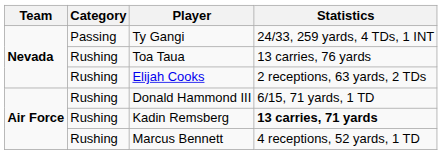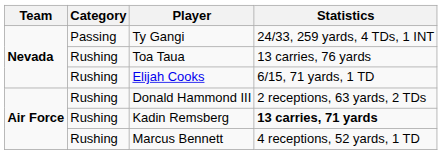Elijah Cooks | Statistics: 2 receptions, 63 yards, 2 TDs -> 6/15, 71 yards, 1 TD
Donald Hammond III | Statistics: 6/15, 71 yards, 1 TD -> 2 receptions, 63 yards, 2 TDs
